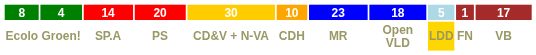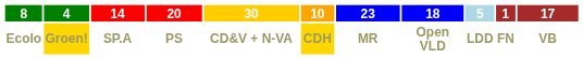Ecolo | column 2: no background -> gold background
Ecolo | column 6: no background -> gold background
Ecolo | column 9: gold background -> no background
